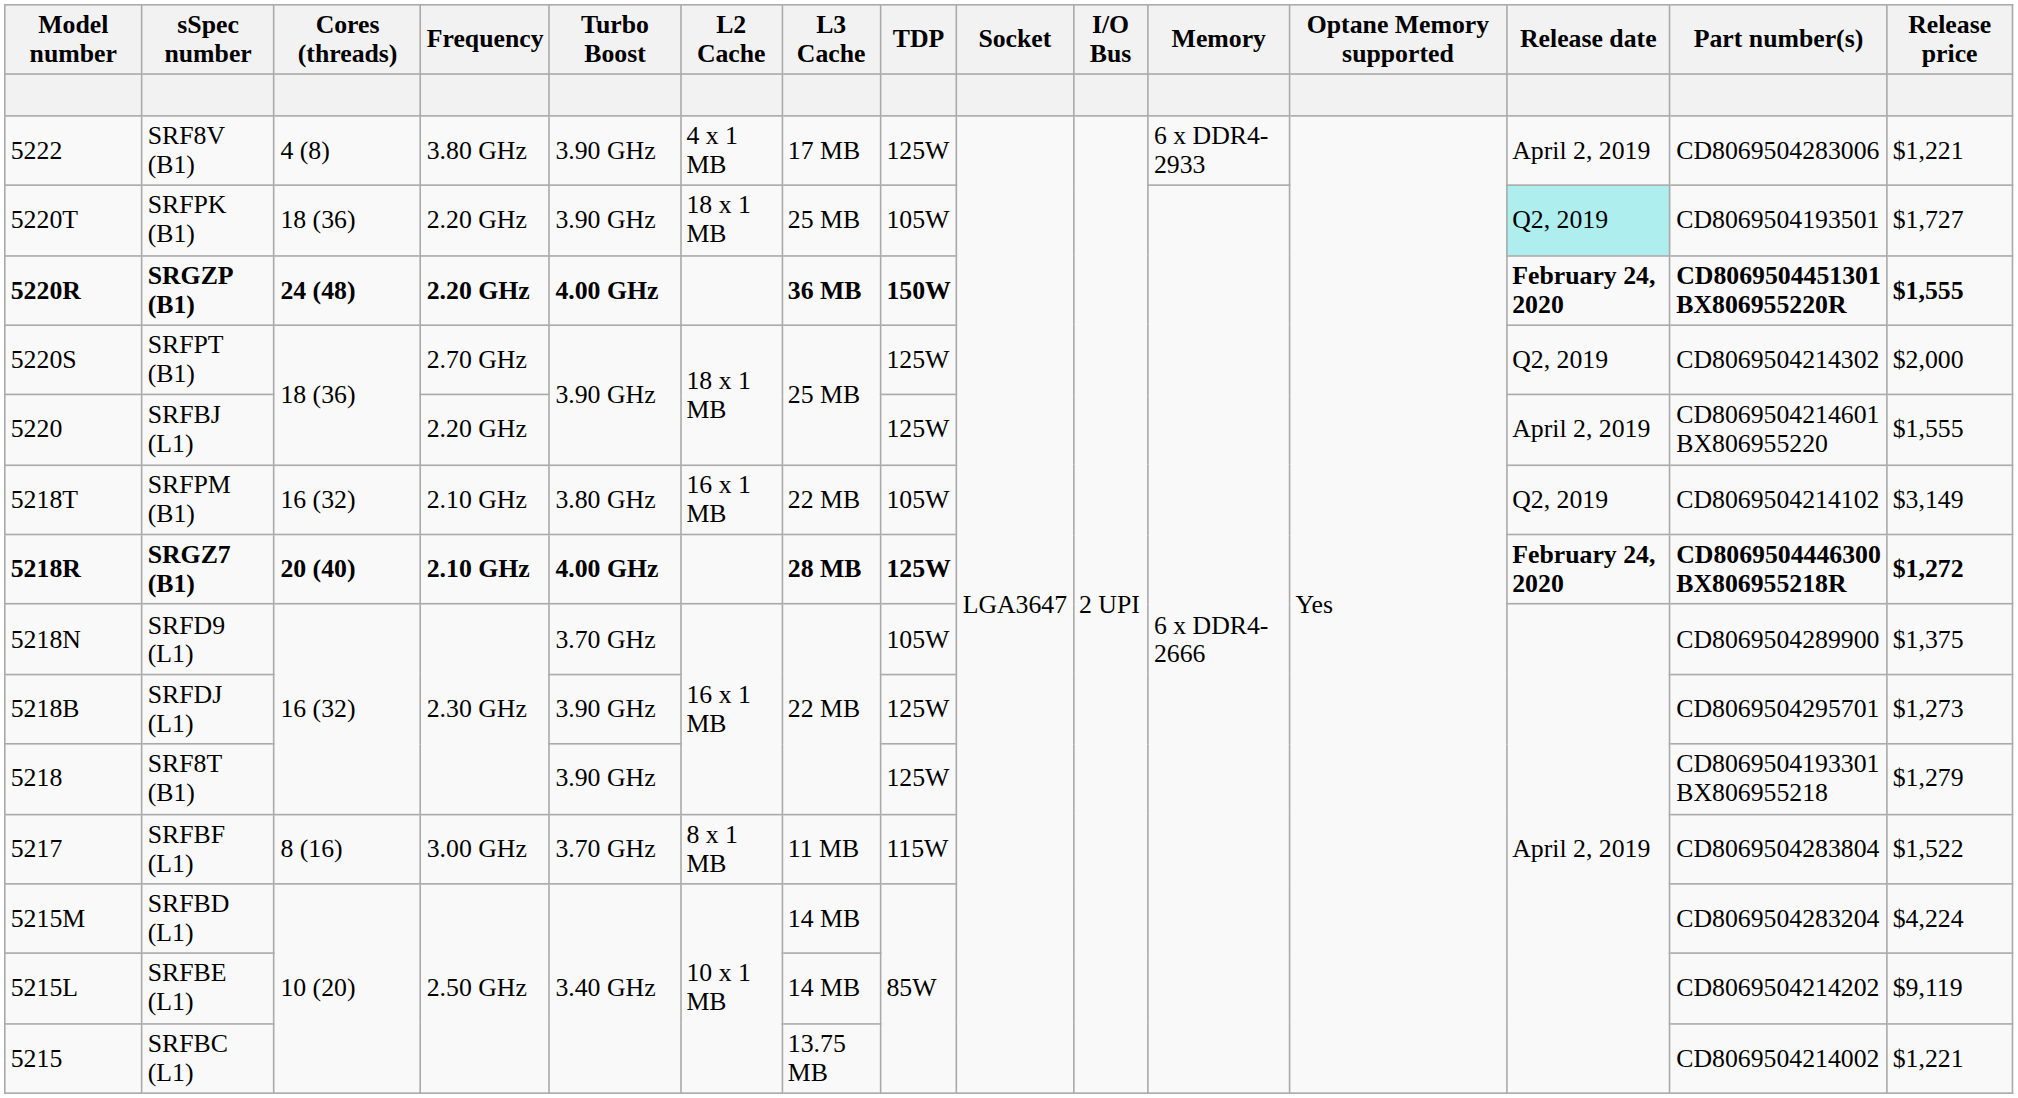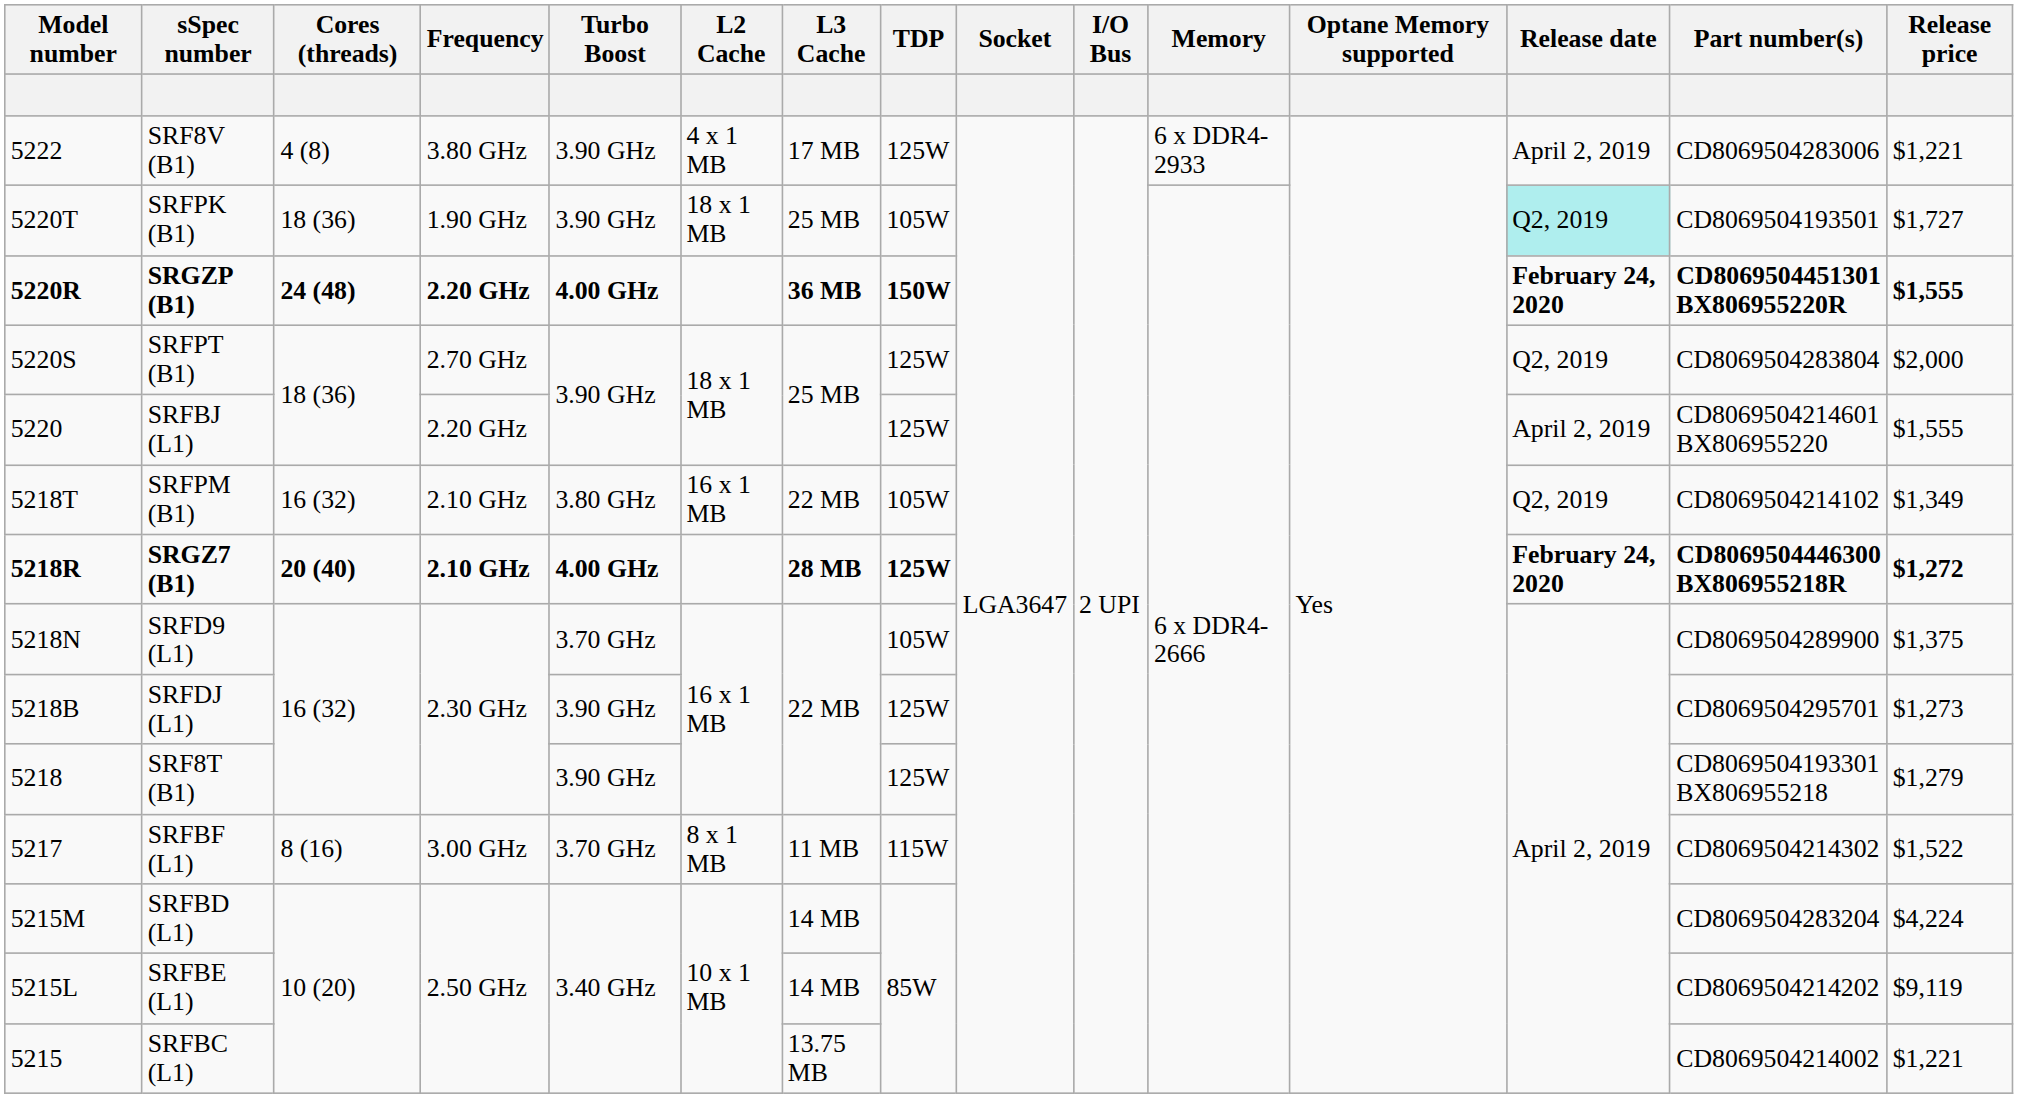SRFPK (B1) | Frequency: 2.20 GHz -> 1.90 GHz
SRFPT (B1) | Part number(s): CD8069504214302 -> CD8069504283804
SRFPM (B1) | Release price: $3,149 -> $1,349
SRFBF (L1) | Part number(s): CD8069504283804 -> CD8069504214302
